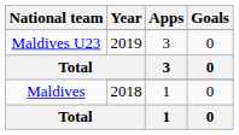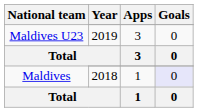2018 | Goals: no background -> lavender background
